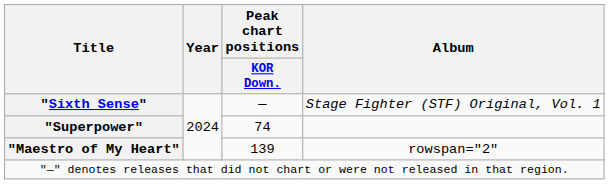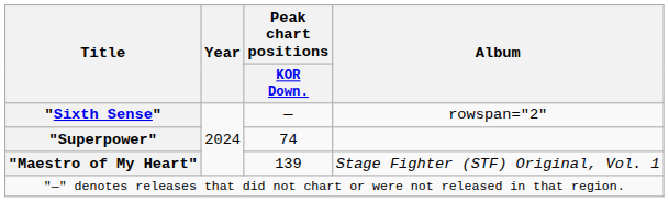"Sixth Sense" | Album: Stage Fighter (STF) Original, Vol. 1 -> rowspan="2"
"Maestro of My Heart" | Album: rowspan="2" -> Stage Fighter (STF) Original, Vol. 1
